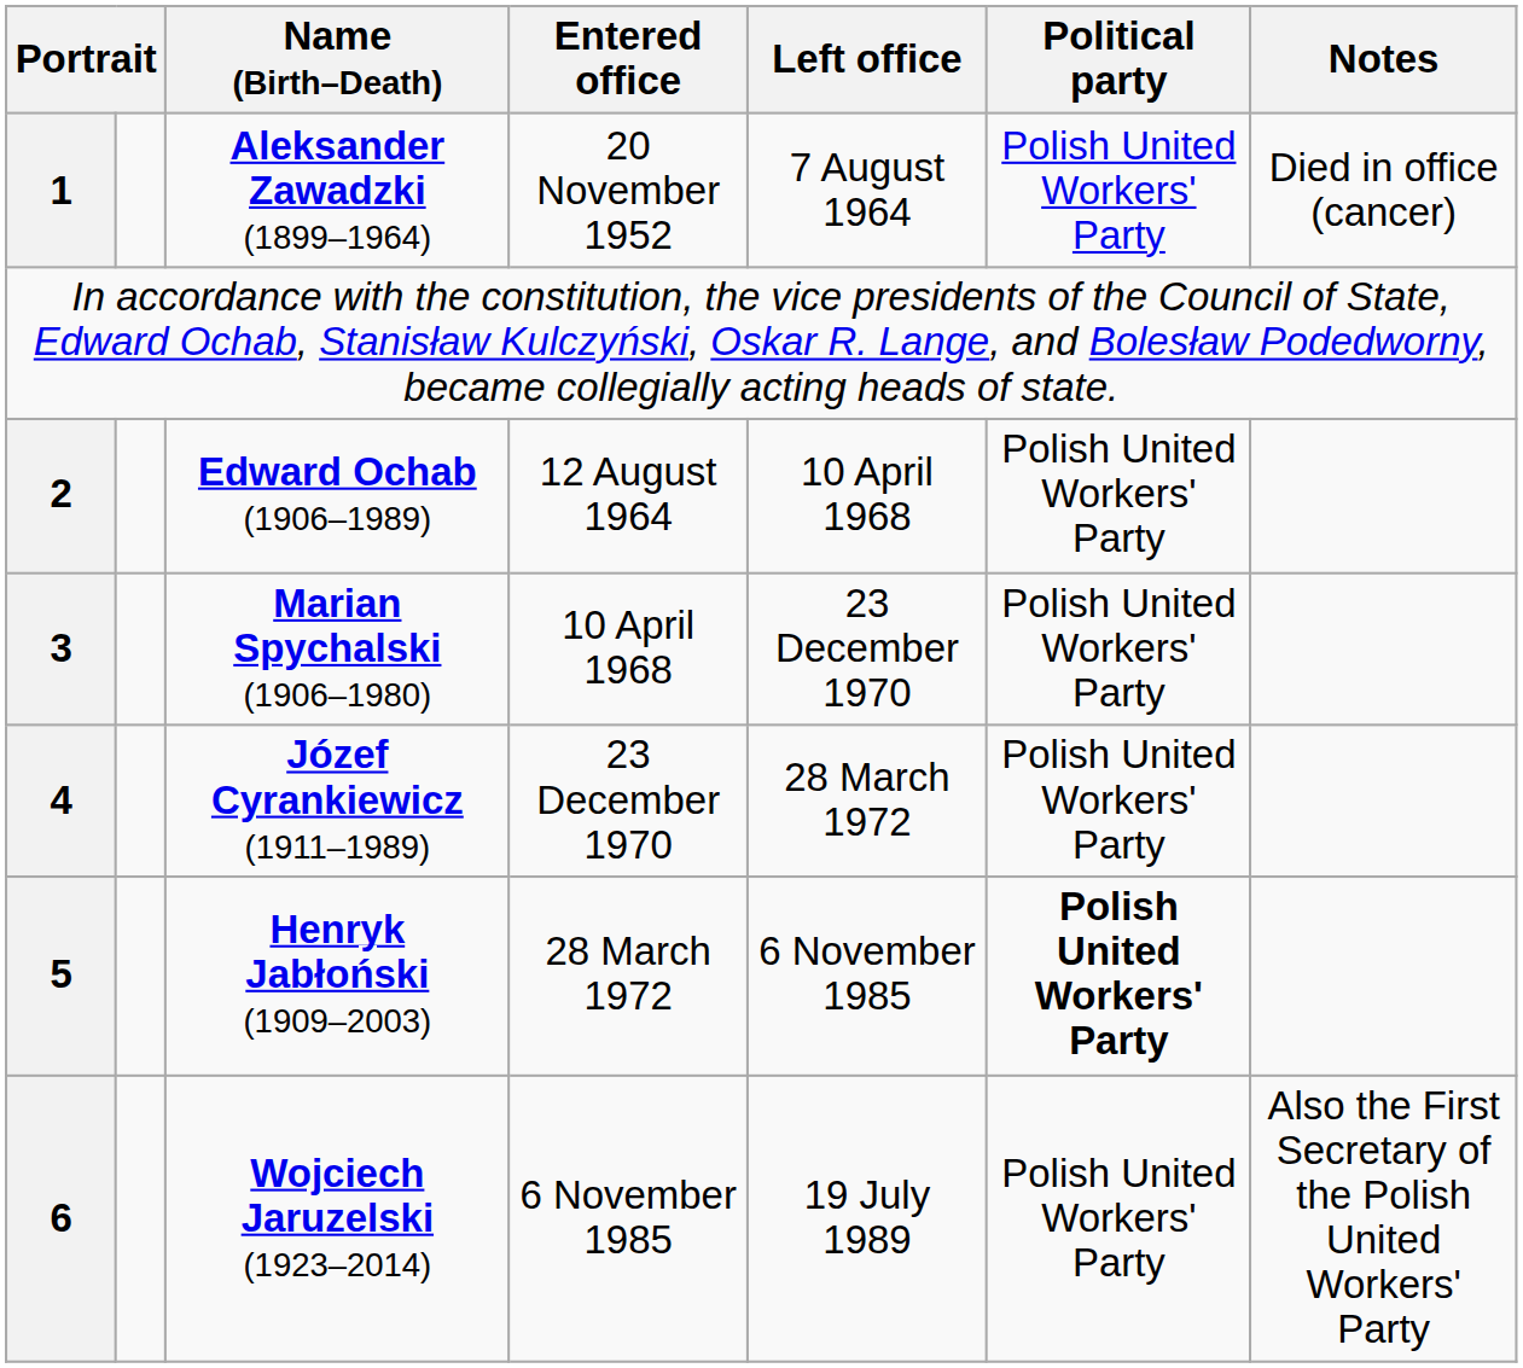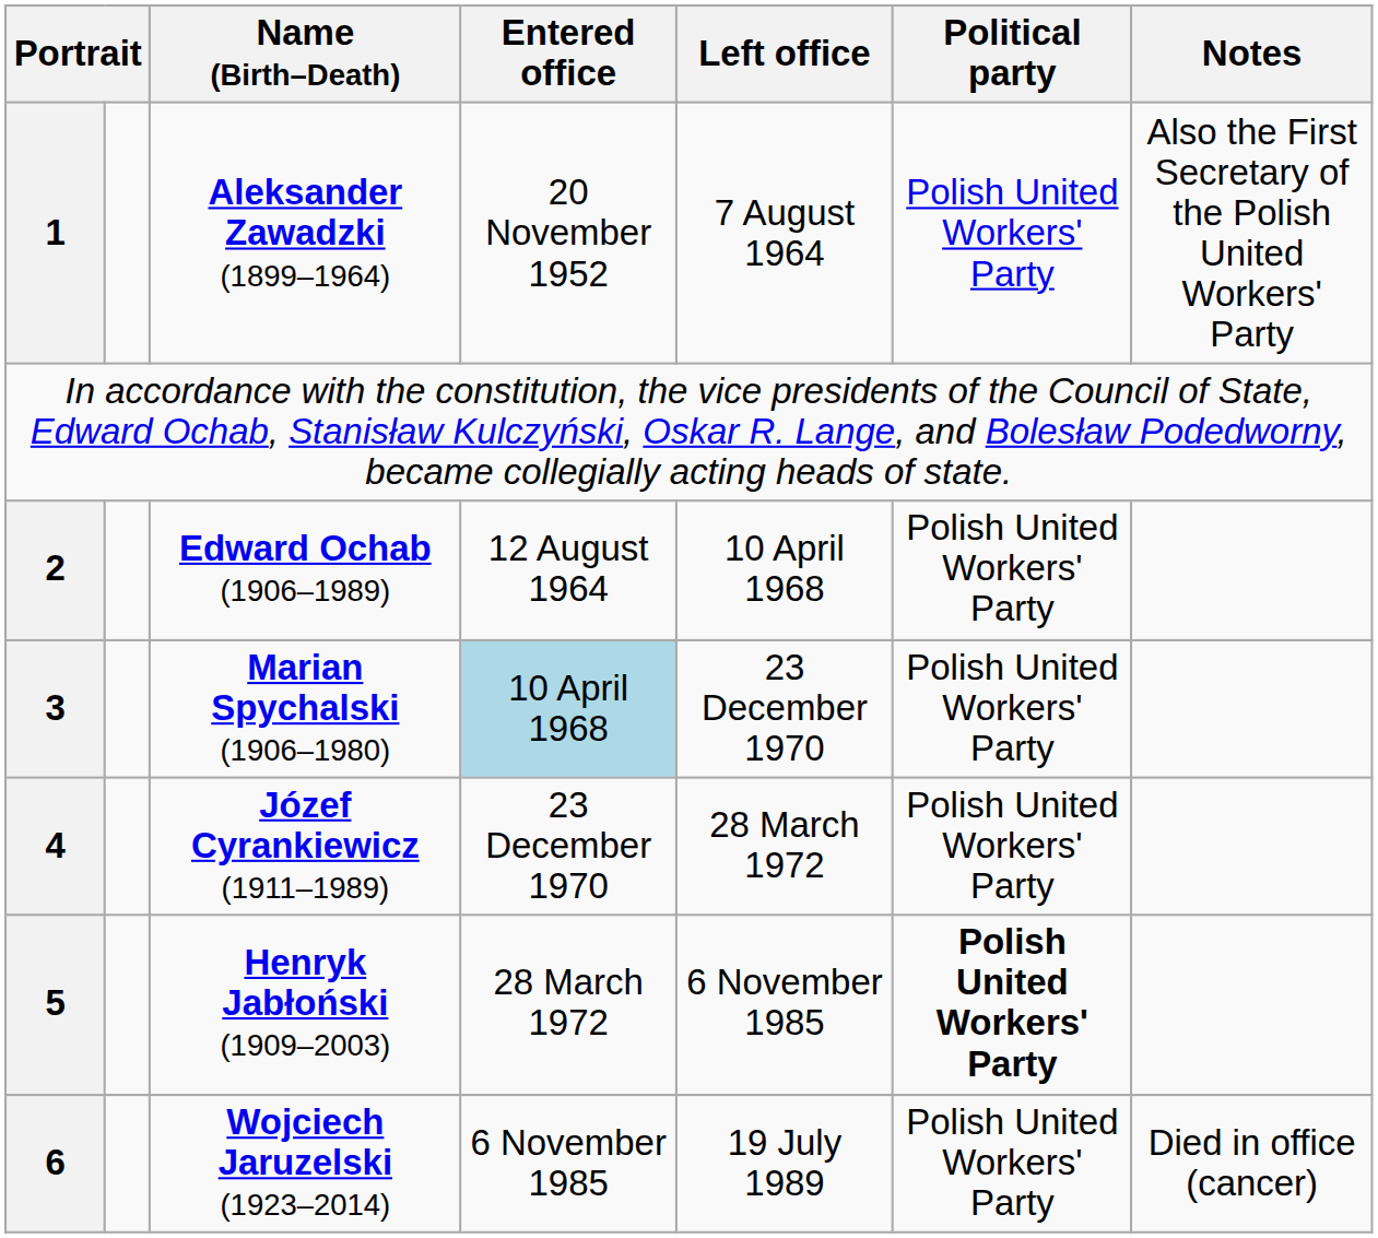Aleksander Zawadzki (1899–1964) | Notes: Died in office (cancer) -> Also the First Secretary of the Polish United Workers' Party
Marian Spychalski (1906–1980) | Entered office: no background -> lightblue background
Wojciech Jaruzelski (1923–2014) | Notes: Also the First Secretary of the Polish United Workers' Party -> Died in office (cancer)
